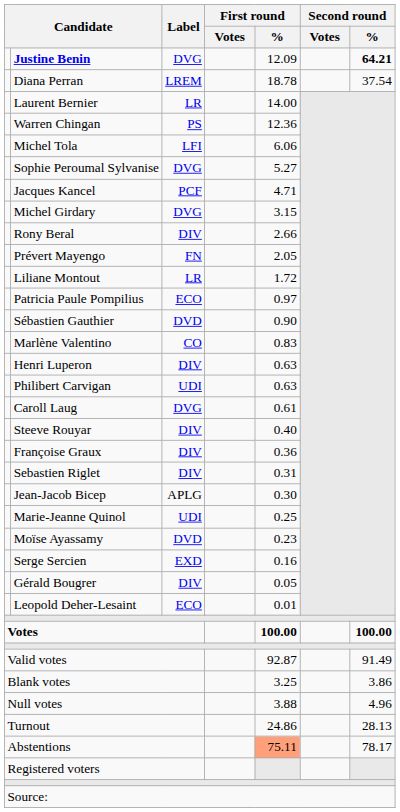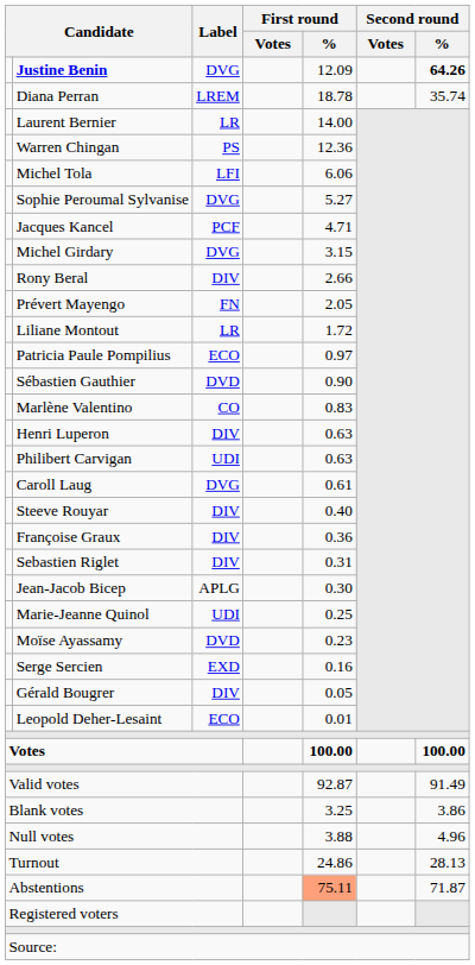Justine Benin | Second round / %: 64.21 -> 64.26
Diana Perran | Second round / %: 37.54 -> 35.74
Abstentions | Second round / %: 78.17 -> 71.87
